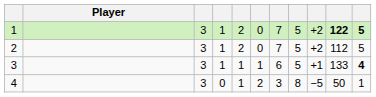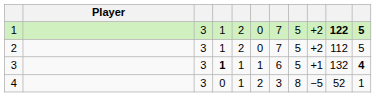row 4 | column 4: normal -> bold
row 4 | column 10: 133 -> 132
row 5 | column 10: 50 -> 52
